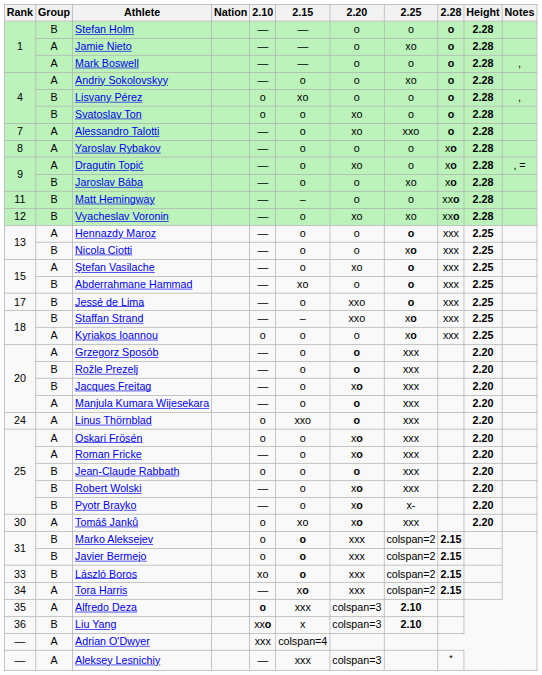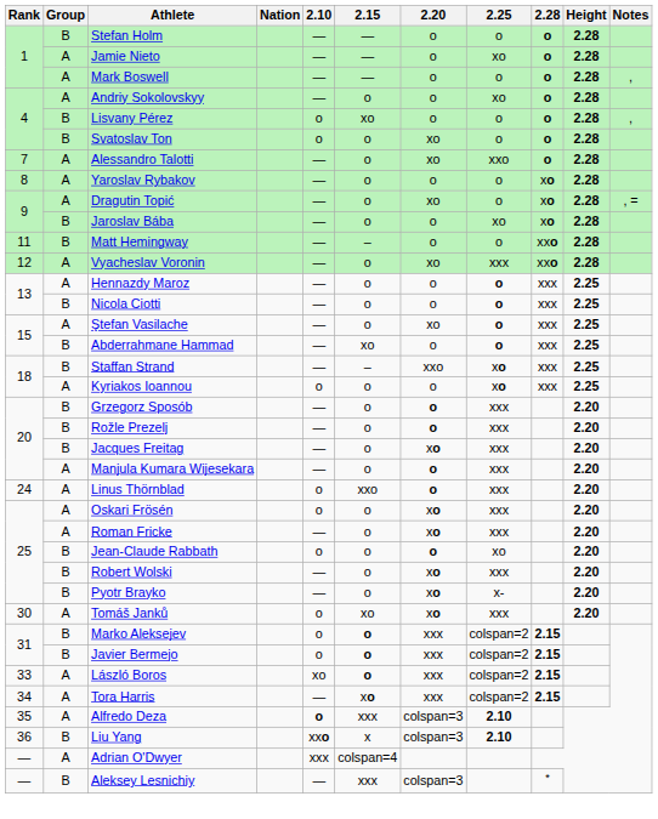Vyacheslav Voronin | Group: B -> A
Vyacheslav Voronin | 2.25: xo -> xxx
Nicola Ciotti | 2.25: xo -> o
- row: 17 | B | Jessé de Lima | — | o | xxo | o | xxx | 2.25
Grzegorz Sposób | Group: A -> B
Jean-Claude Rabbath | 2.25: xxx -> xo
László Boros | Group: B -> A
Aleksey Lesnichiy | Group: A -> B
